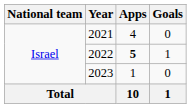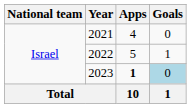2022 | Apps: bold -> normal
2023 | Apps: normal -> bold
2023 | Goals: no background -> lightblue background
